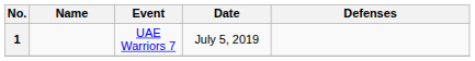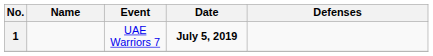1 | Date: normal -> bold
